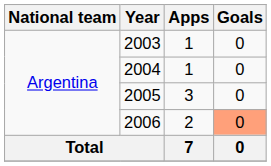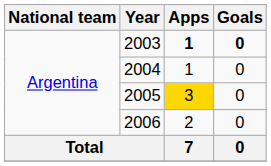2003 | Apps: normal -> bold
2003 | Goals: normal -> bold
2005 | Apps: no background -> gold background
2006 | Goals: lightsalmon background -> no background
